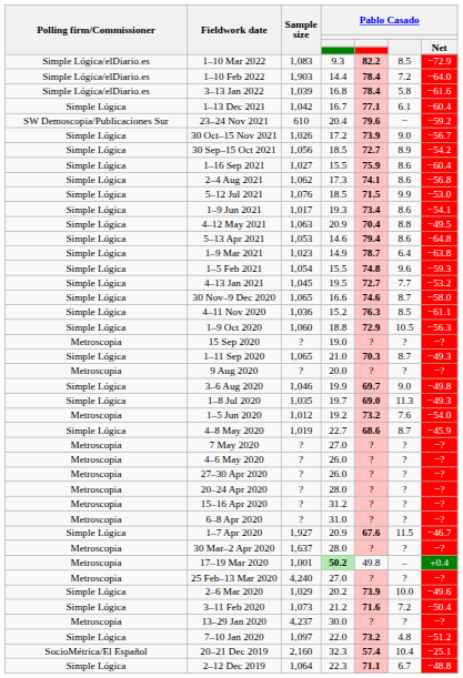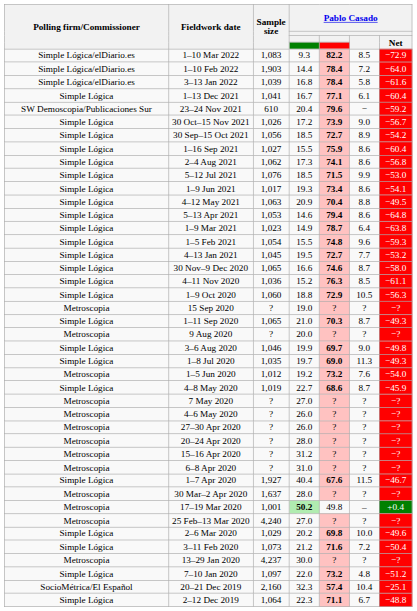1–13 Dec 2021 | Sample size: 1,042 -> 1,041
1–7 Apr 2020 | column 4: 20.9 -> 40.4
2–6 Mar 2020 | column 5: 73.9 -> 69.8
